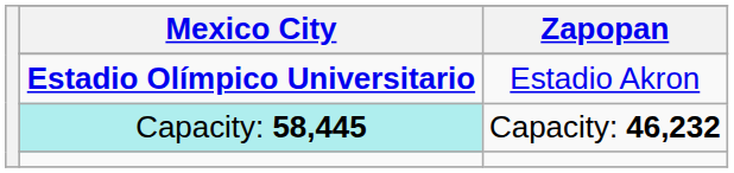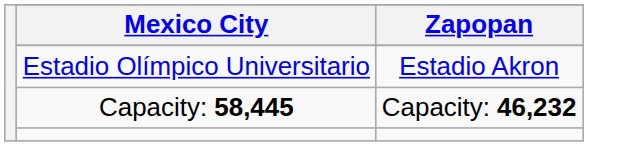Estadio Olímpico Universitario | Mexico City: bold -> normal
Capacity: 58,445 | Mexico City: paleturquoise background -> no background
